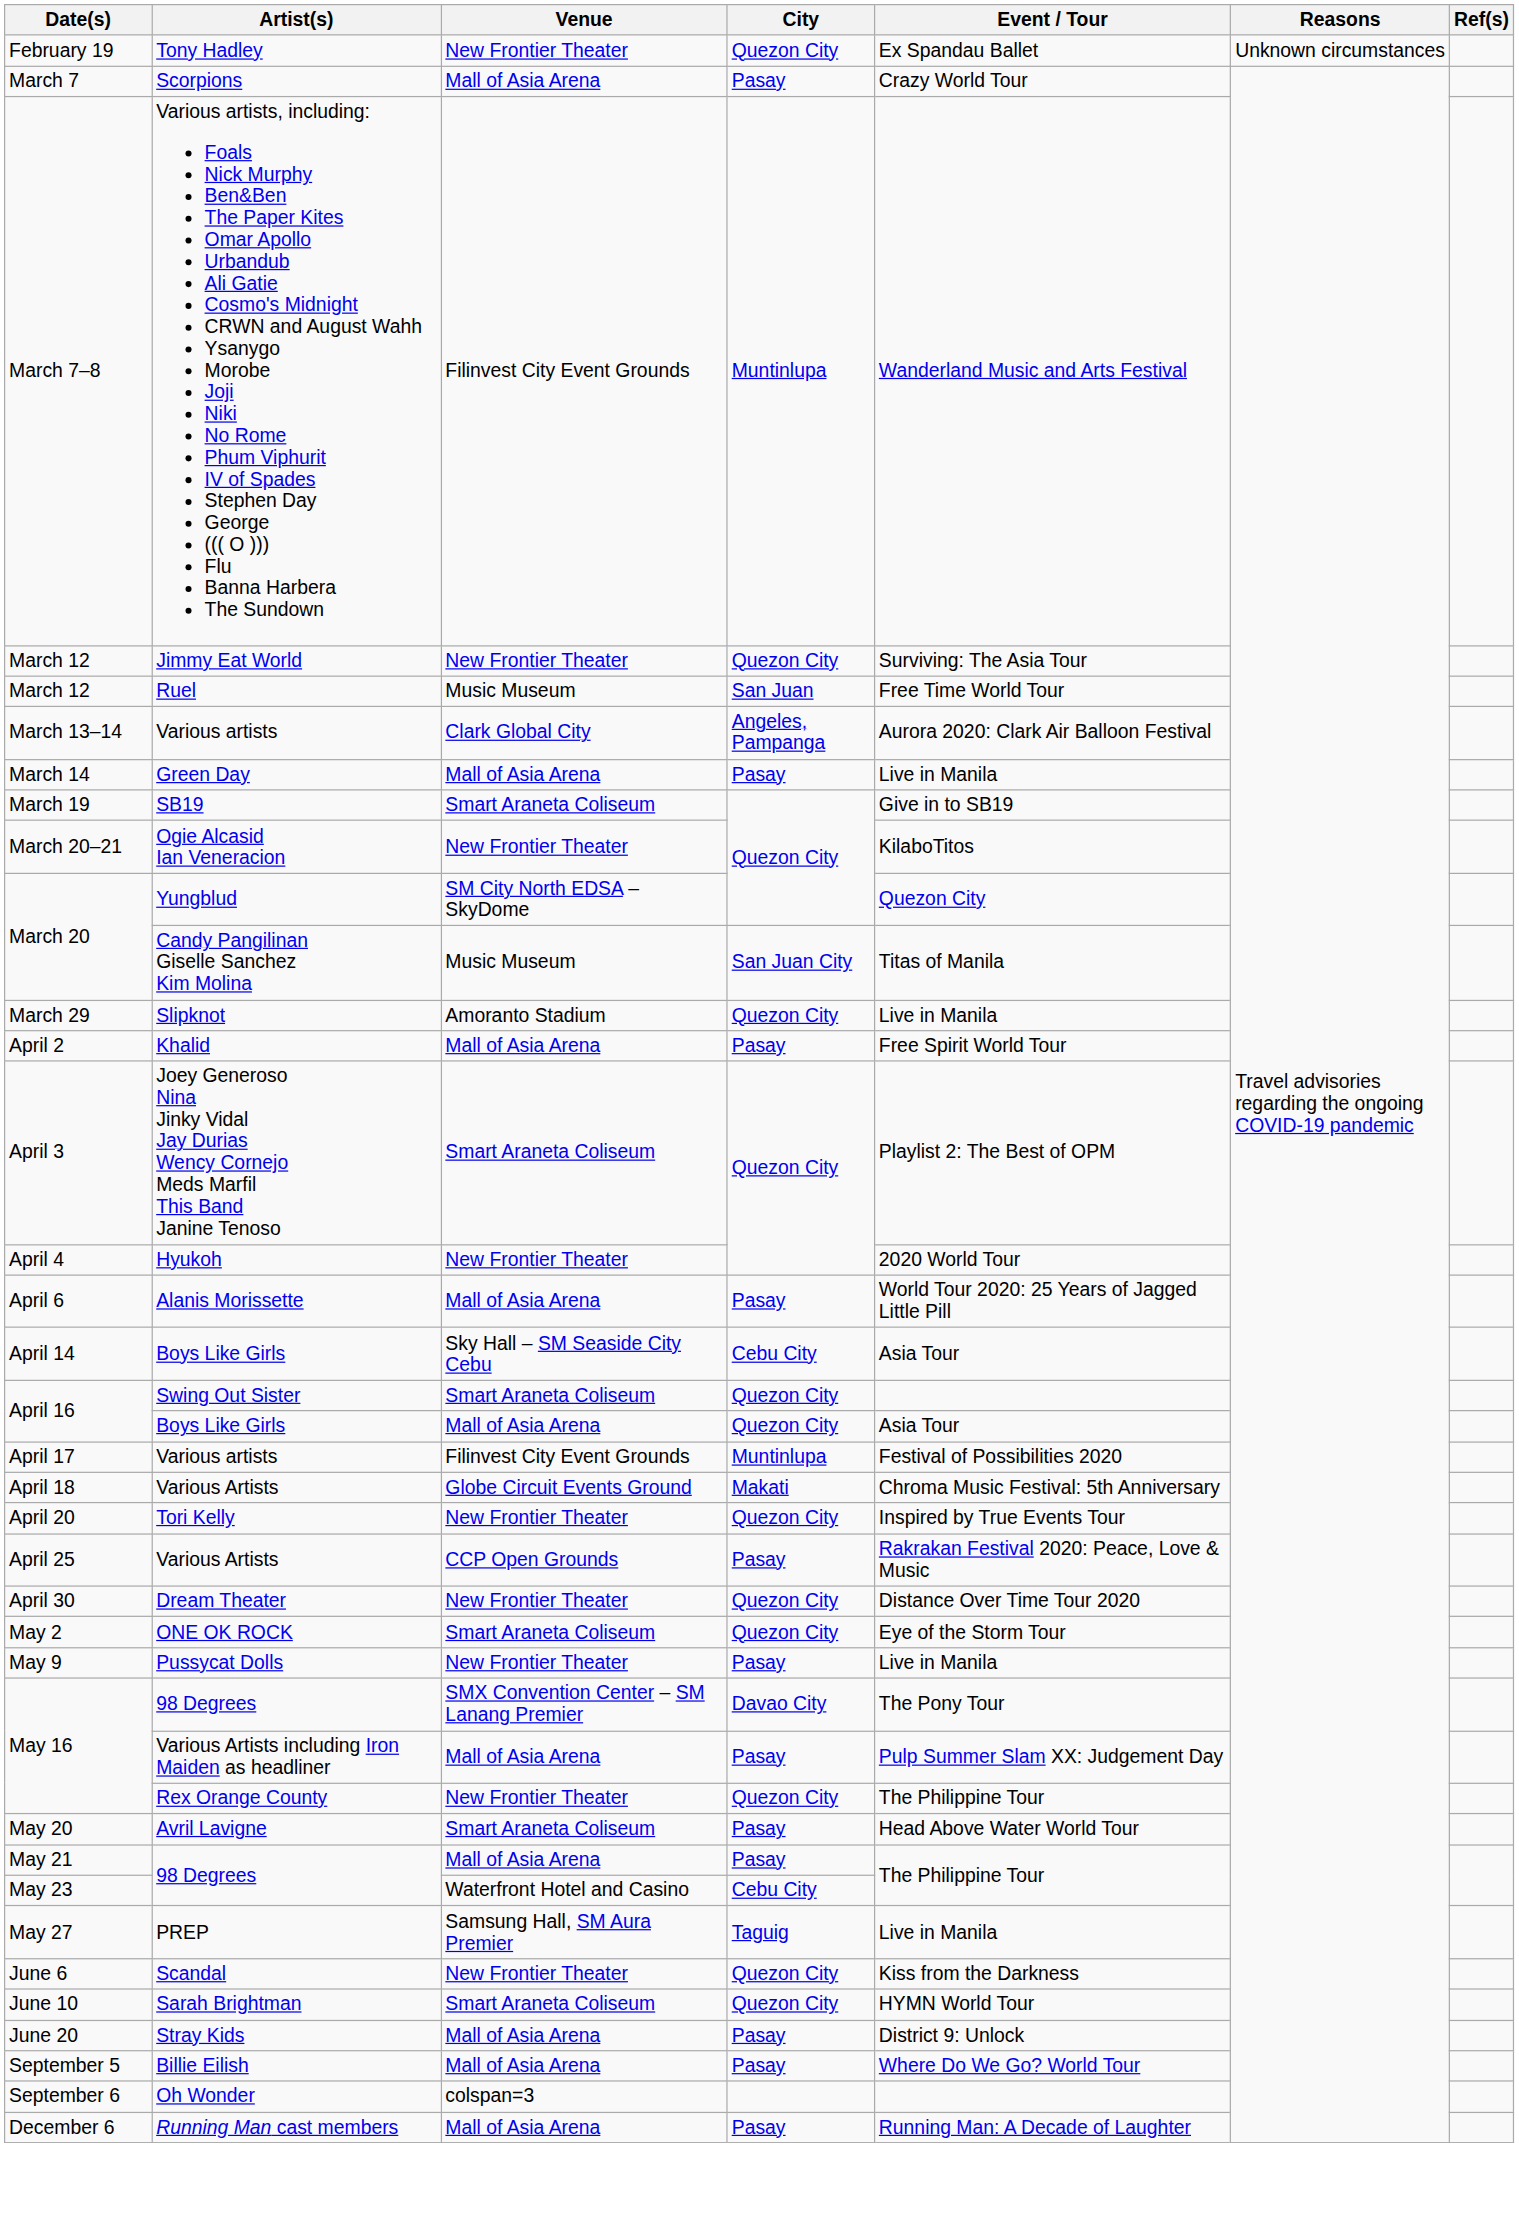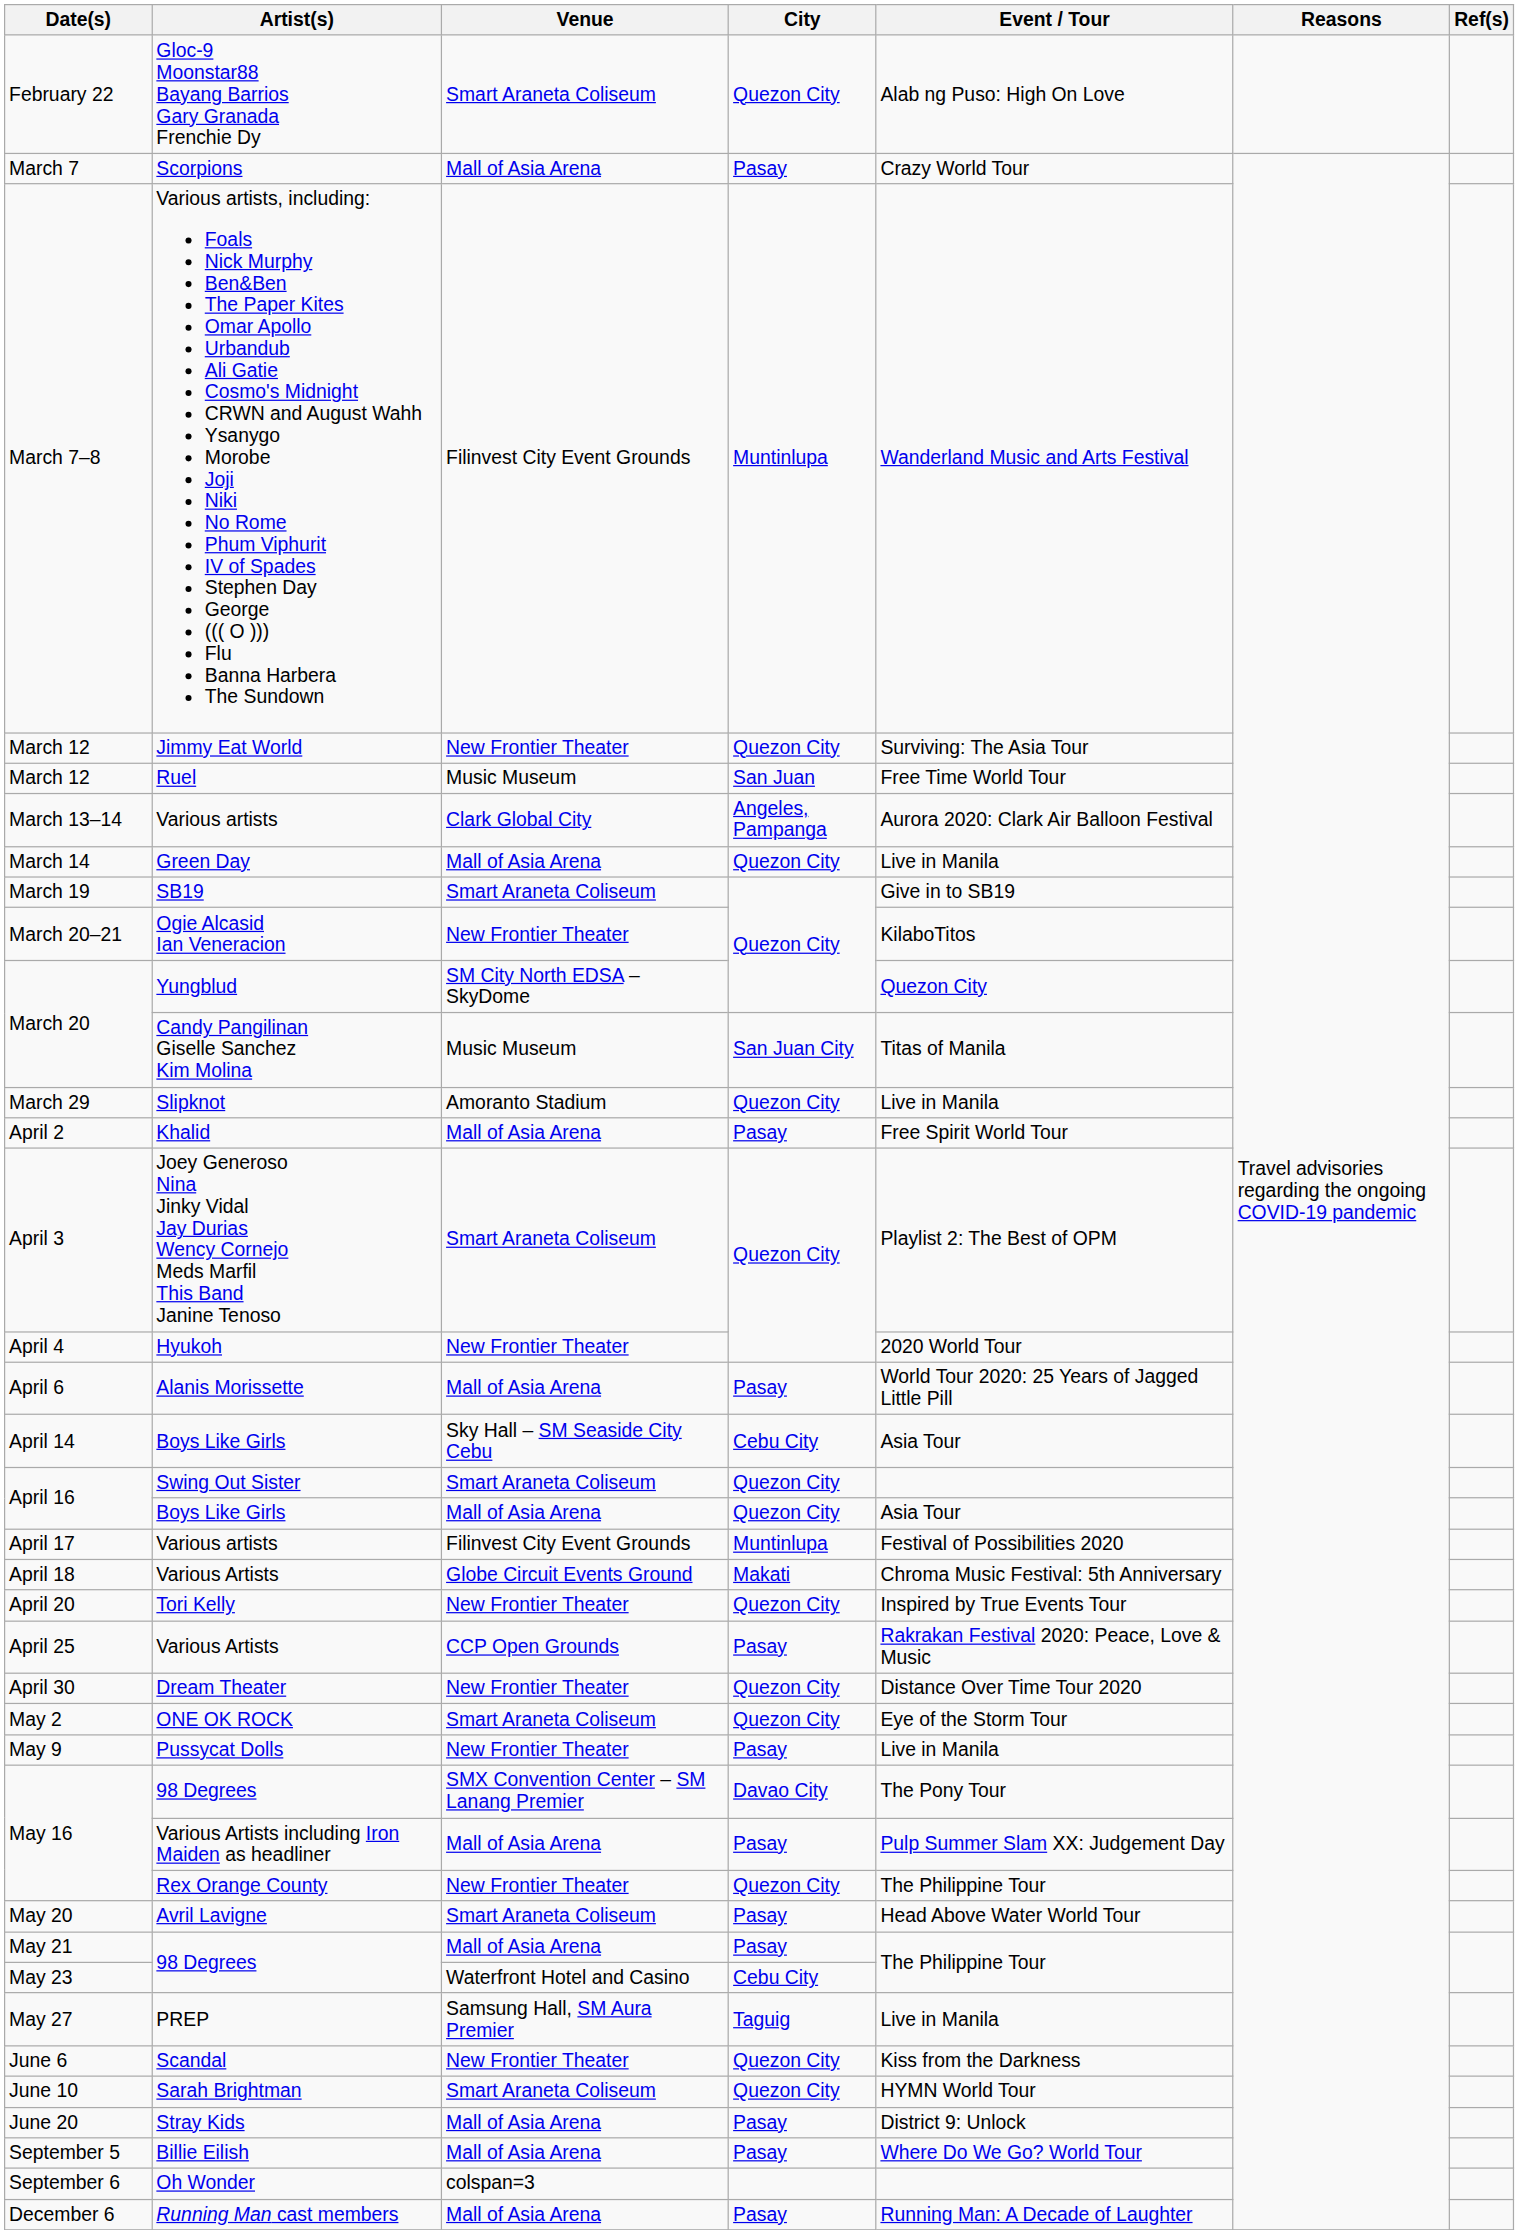- row: February 19 | Tony Hadley | New Frontier Theater | Quezon City | Ex Spandau Ballet | Unknown circumstances
+ row: February 22 | Gloc-9 Moonstar88 Bayang Barrios Gary Granada Frenchie Dy | Smart Araneta Coliseum | Quezon City | Alab ng Puso: High On Love
March 14 | City: Pasay -> Quezon City
